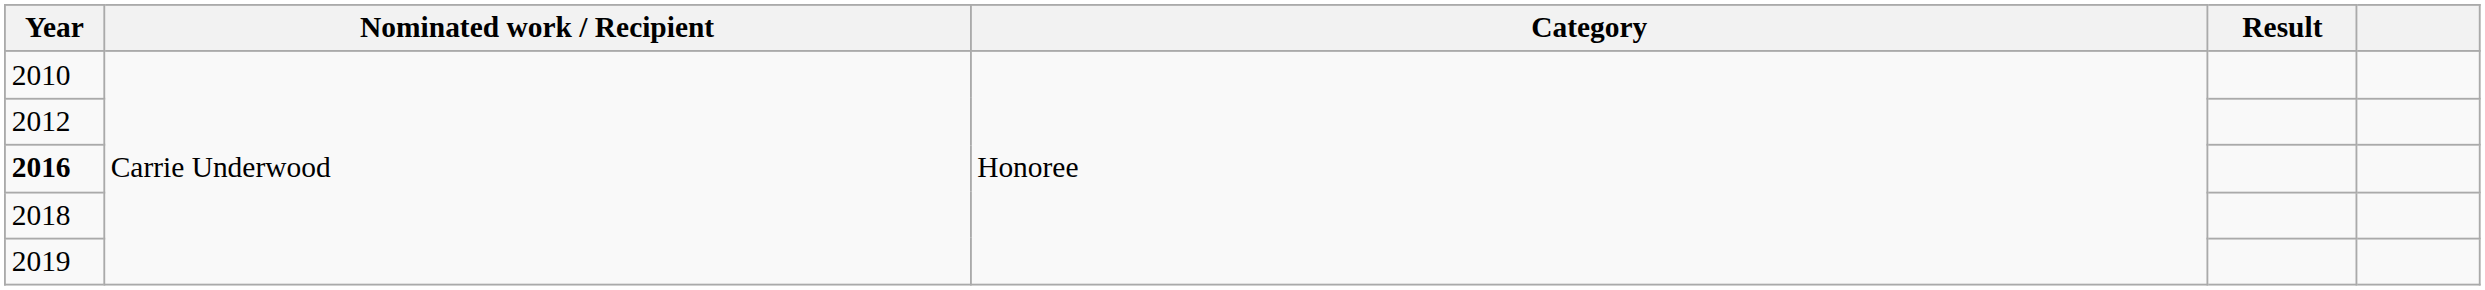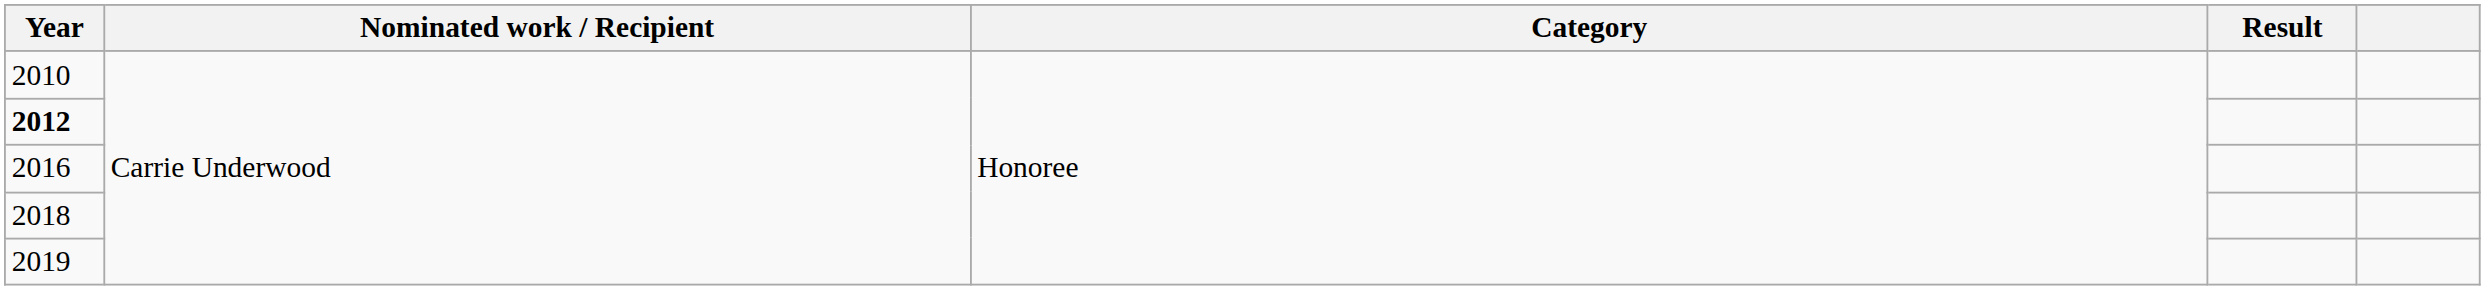2012 | Year: normal -> bold
2016 | Year: bold -> normal
